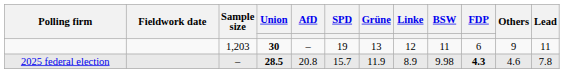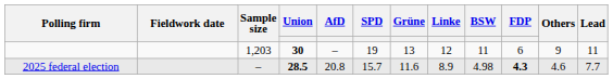2025 federal election | Grüne: 11.9 -> 11.6
2025 federal election | BSW: 9.98 -> 4.98
2025 federal election | Lead: 7.8 -> 7.7
